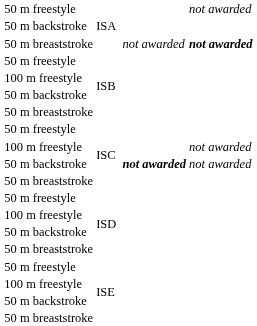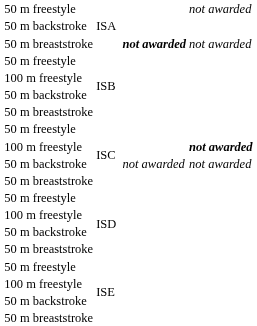50 m breaststroke / ISA | column 3: normal -> bold
50 m breaststroke / ISA | column 4: bold -> normal
100 m freestyle / ISC | column 4: normal -> bold
50 m backstroke / ISC | column 3: bold -> normal
